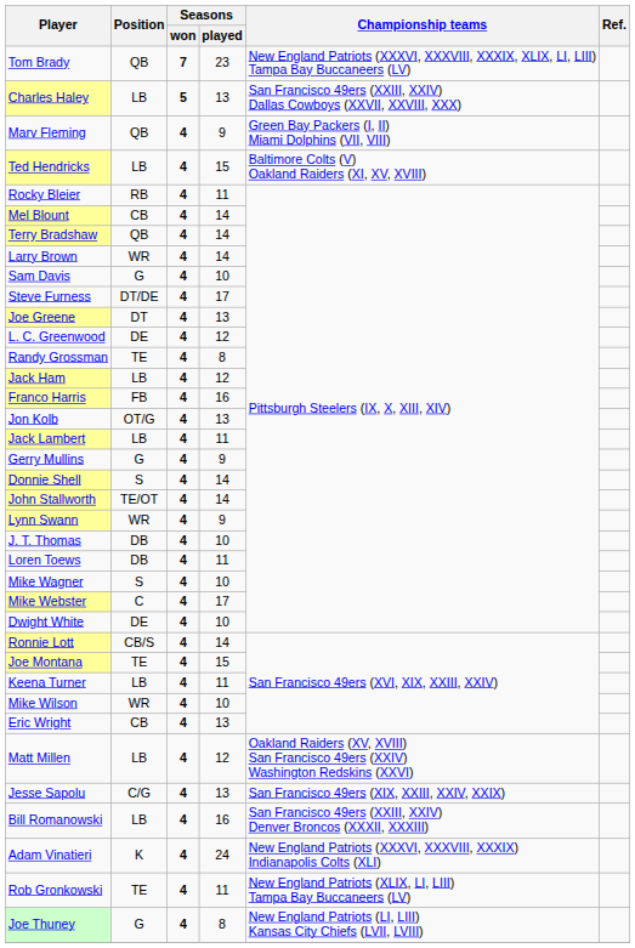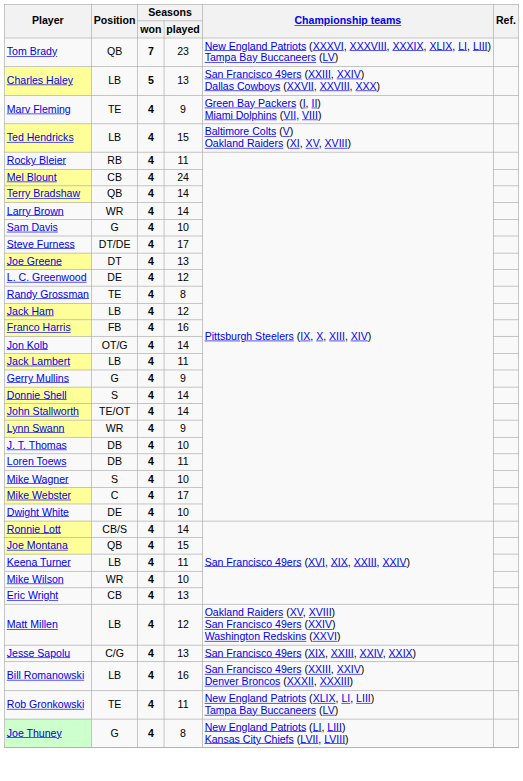Marv Fleming | Position: QB -> TE
Mel Blount | Seasons / played: 14 -> 24
Jon Kolb | Seasons / played: 13 -> 14
Joe Montana | Position: TE -> QB
- row: Adam Vinatieri | K | 4 | 24 | New England Patriots (XXXVI, XXXVIII, XXXIX) Indianapolis Colts (XLI)
